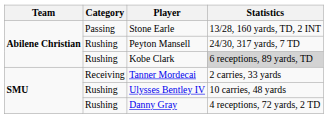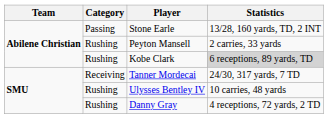Peyton Mansell | Statistics: 24/30, 317 yards, 7 TD -> 2 carries, 33 yards
Tanner Mordecai | Statistics: 2 carries, 33 yards -> 24/30, 317 yards, 7 TD
